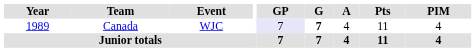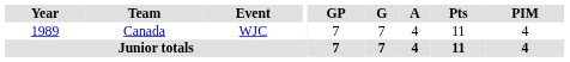Canada | GP: lavender background -> no background
Canada | G: bold -> normal
